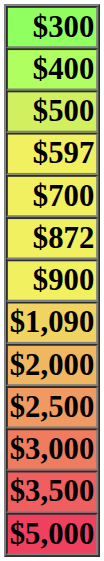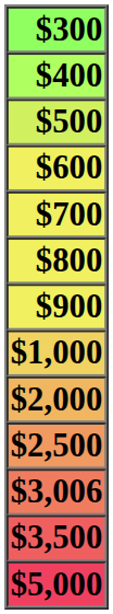row 4 | column 1: $597 -> $600
row 6 | column 1: $872 -> $800
row 8 | column 1: $1,090 -> $1,000
row 11 | column 1: $3,000 -> $3,006
